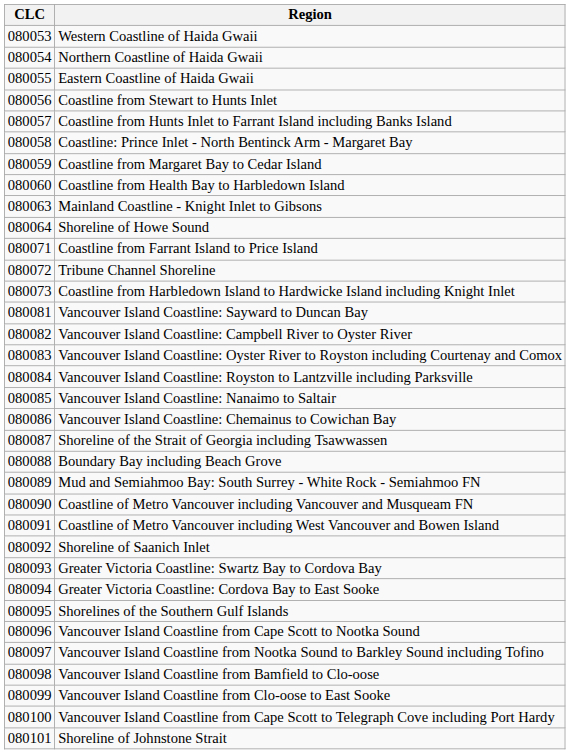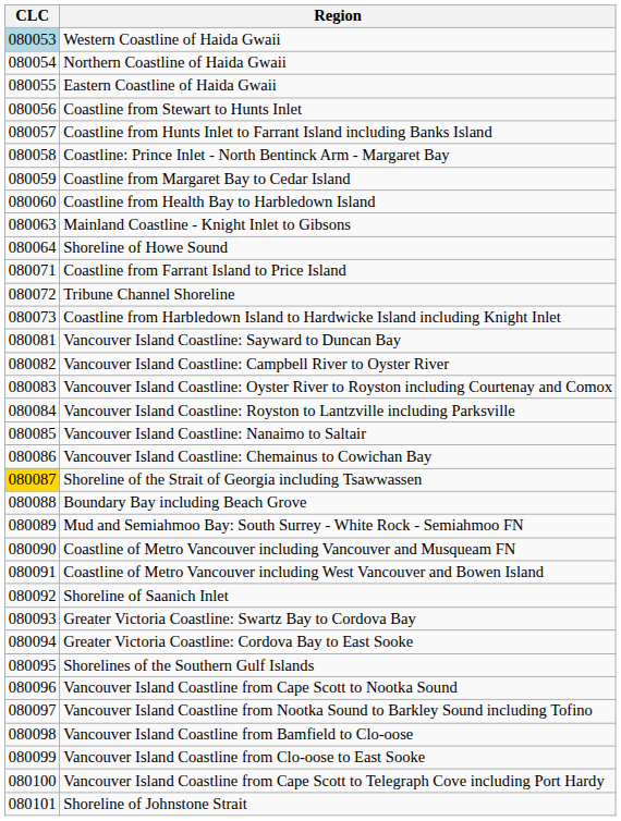Western Coastline of Haida Gwaii | CLC: no background -> lightblue background
Shoreline of the Strait of Georgia including Tsawwassen | CLC: no background -> gold background
